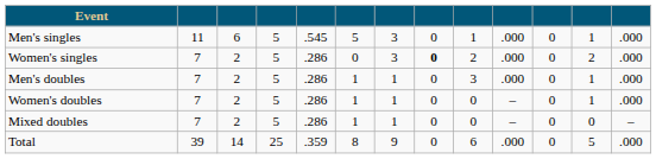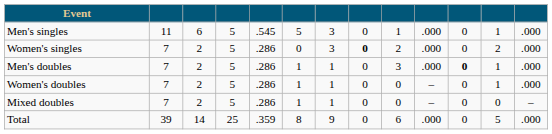Men's doubles | column 11: normal -> bold
